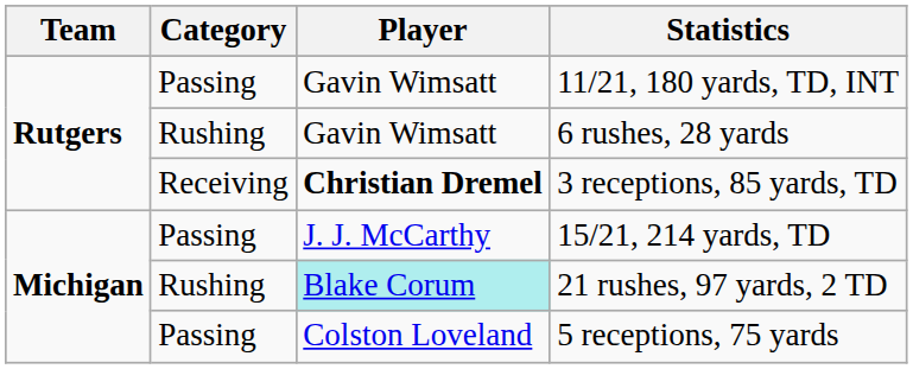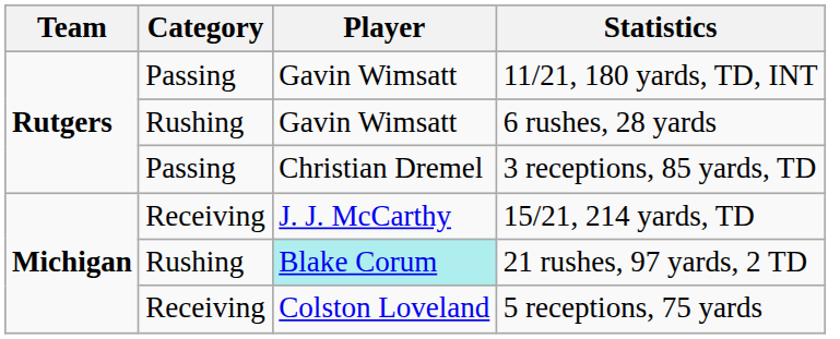3 receptions, 85 yards, TD | Category: Receiving -> Passing
3 receptions, 85 yards, TD | Player: bold -> normal
15/21, 214 yards, TD | Category: Passing -> Receiving
5 receptions, 75 yards | Category: Passing -> Receiving
